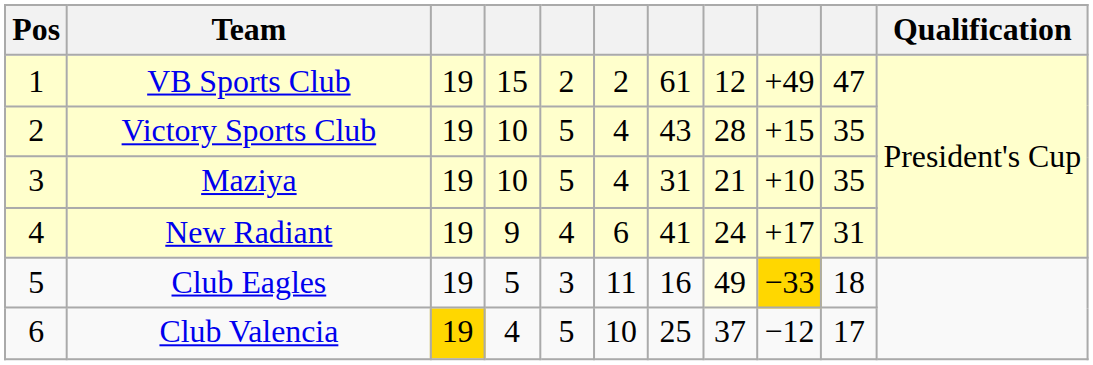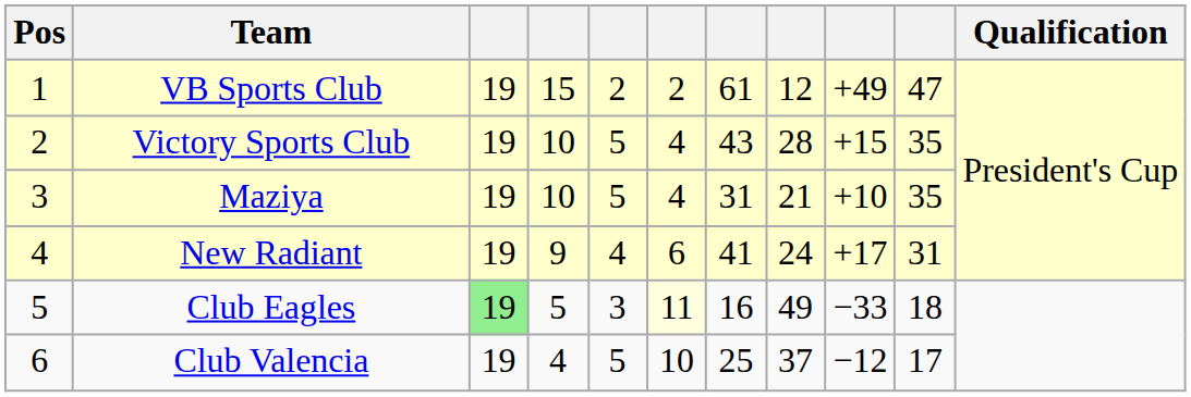Club Eagles | column 3: no background -> lightgreen background
Club Eagles | column 6: no background -> lightyellow background
Club Eagles | column 8: lightyellow background -> no background
Club Eagles | column 9: gold background -> no background
Club Valencia | column 3: gold background -> no background
